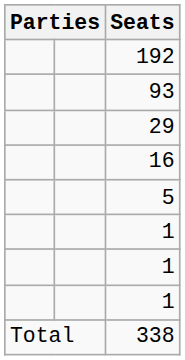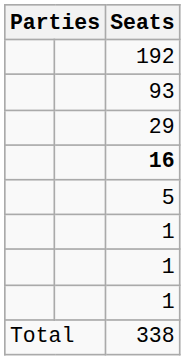16 | Seats: normal -> bold
